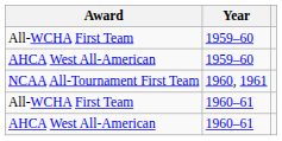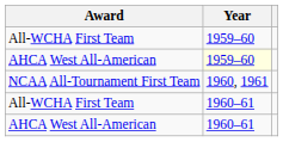row 3 | Year: no background -> lightyellow background
